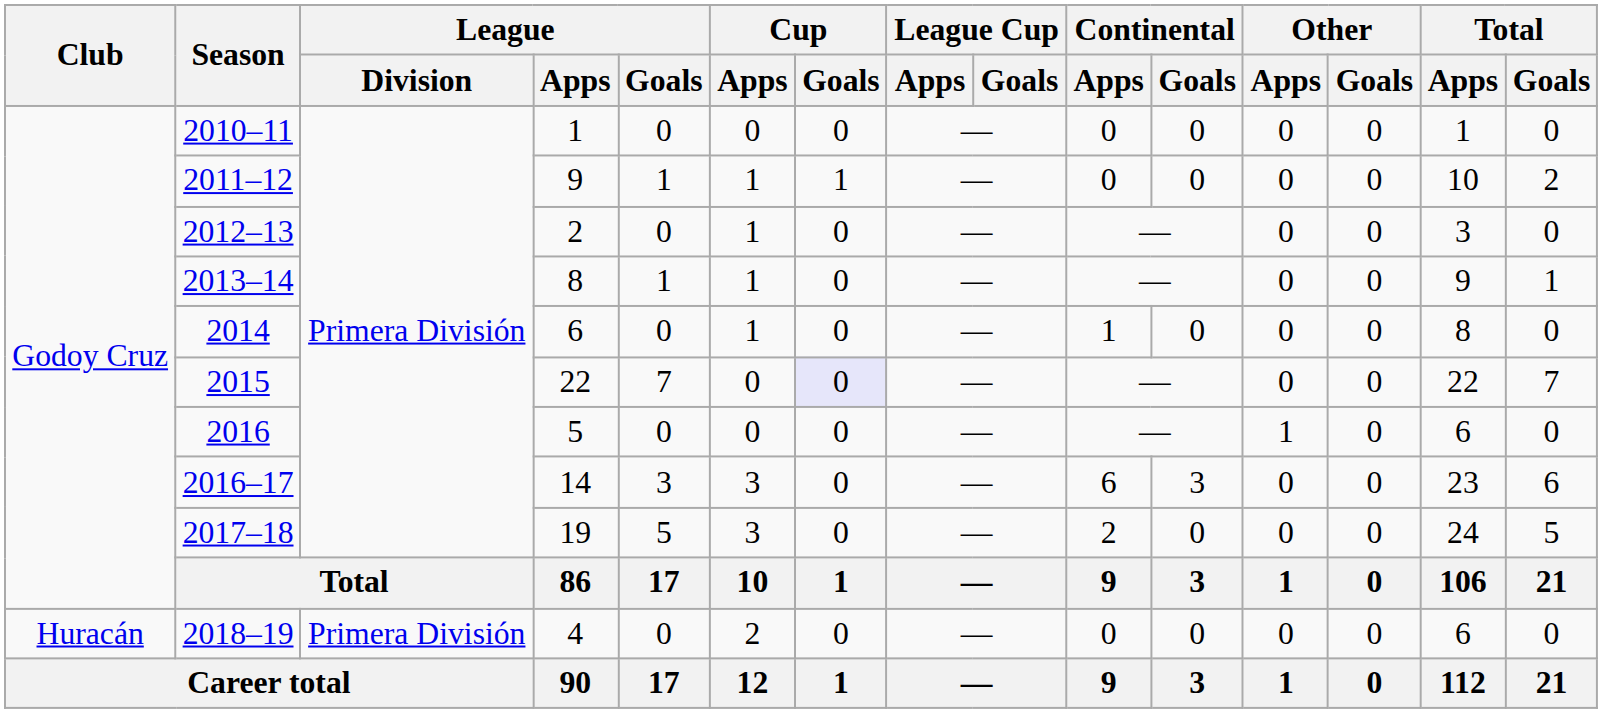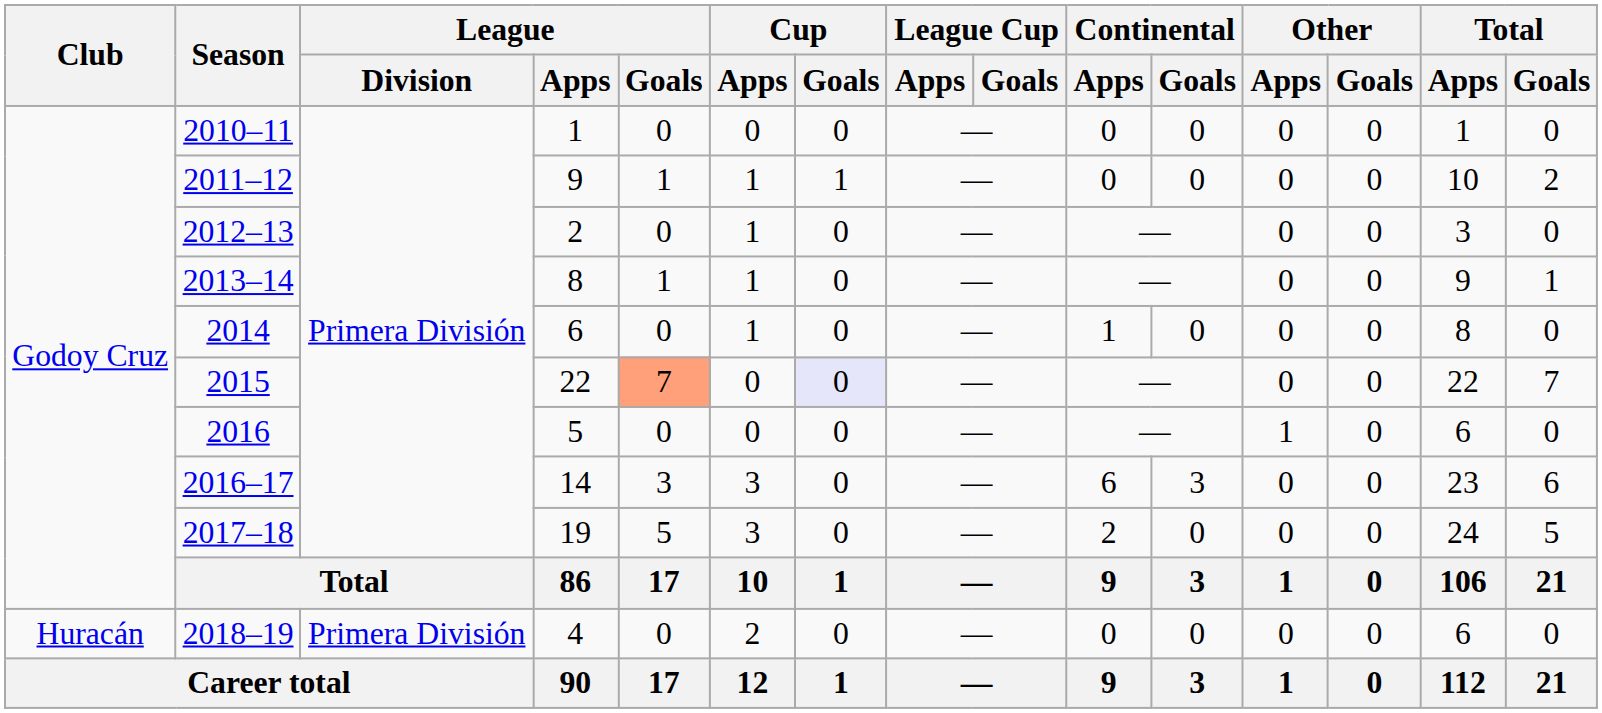2015 | League / Goals: no background -> lightsalmon background
